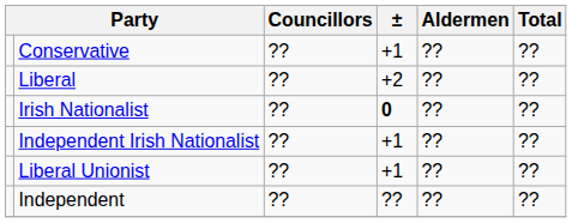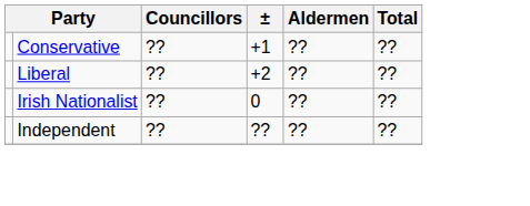Irish Nationalist | ±: bold -> normal
- row: Independent Irish Nationalist | ?? | +1 | ?? | ??
- row: Liberal Unionist | ?? | +1 | ?? | ??
